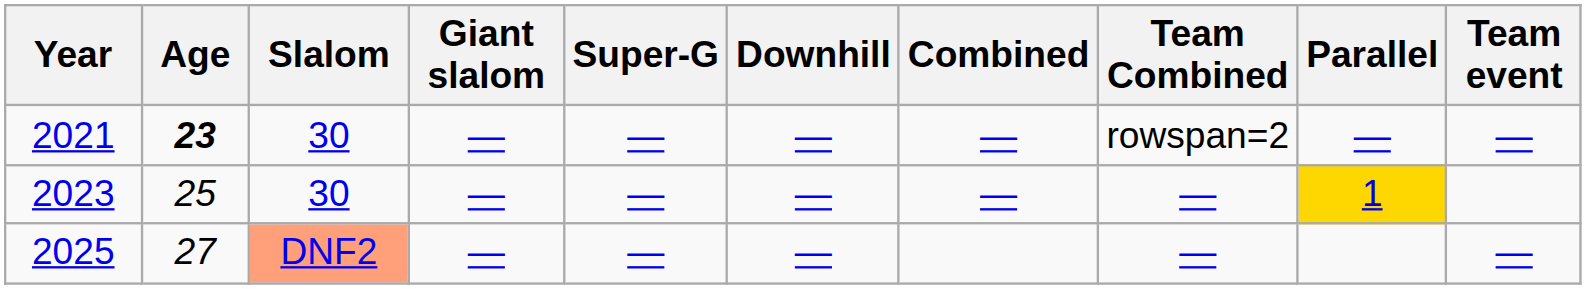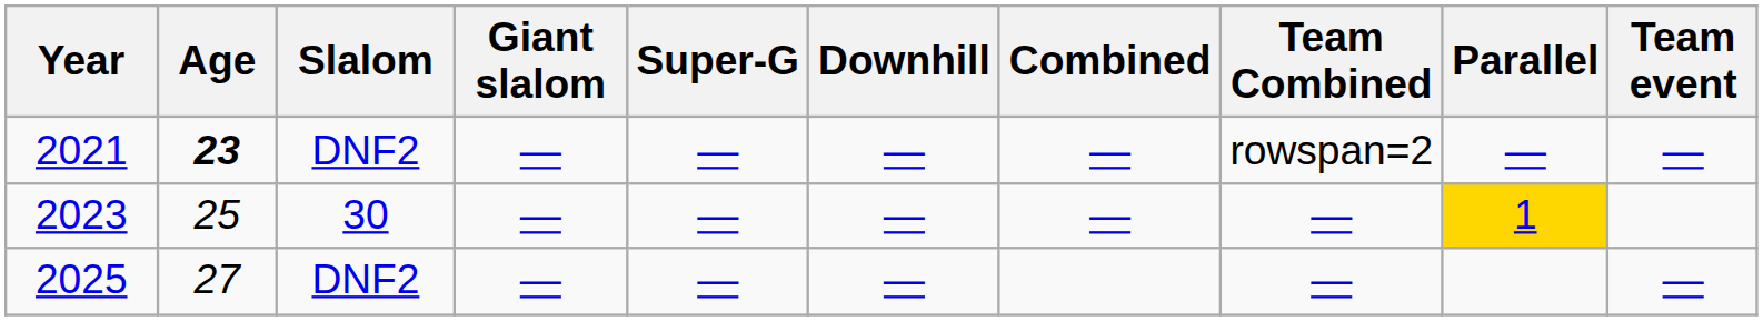2021 | Slalom: 30 -> DNF2
2025 | Slalom: lightsalmon background -> no background
